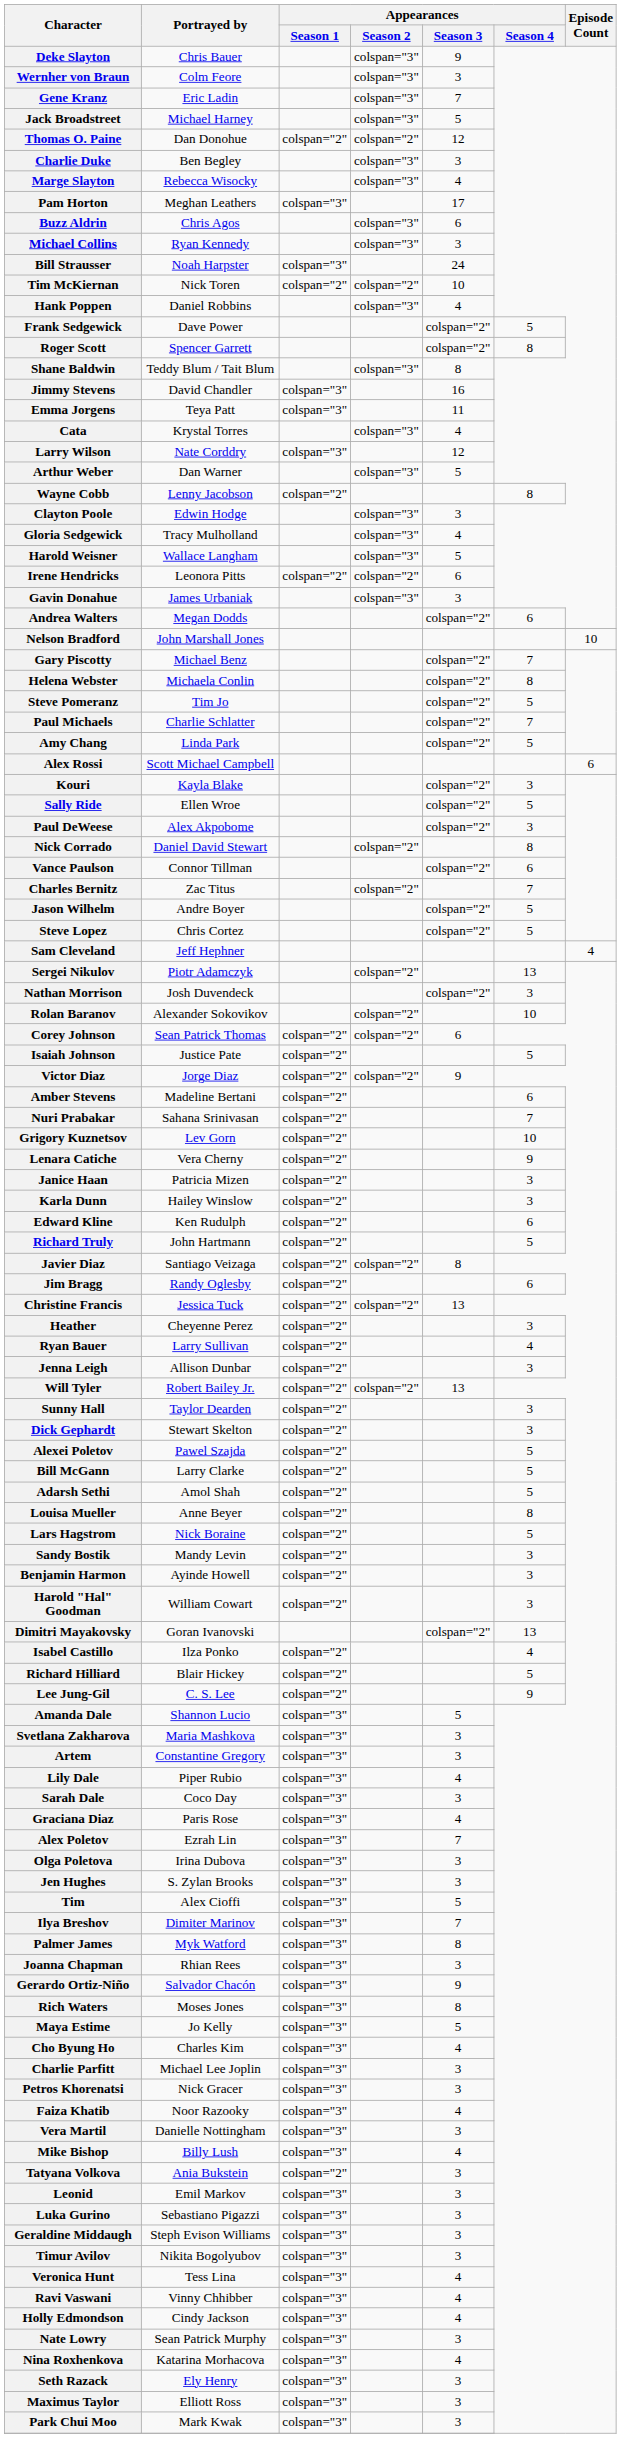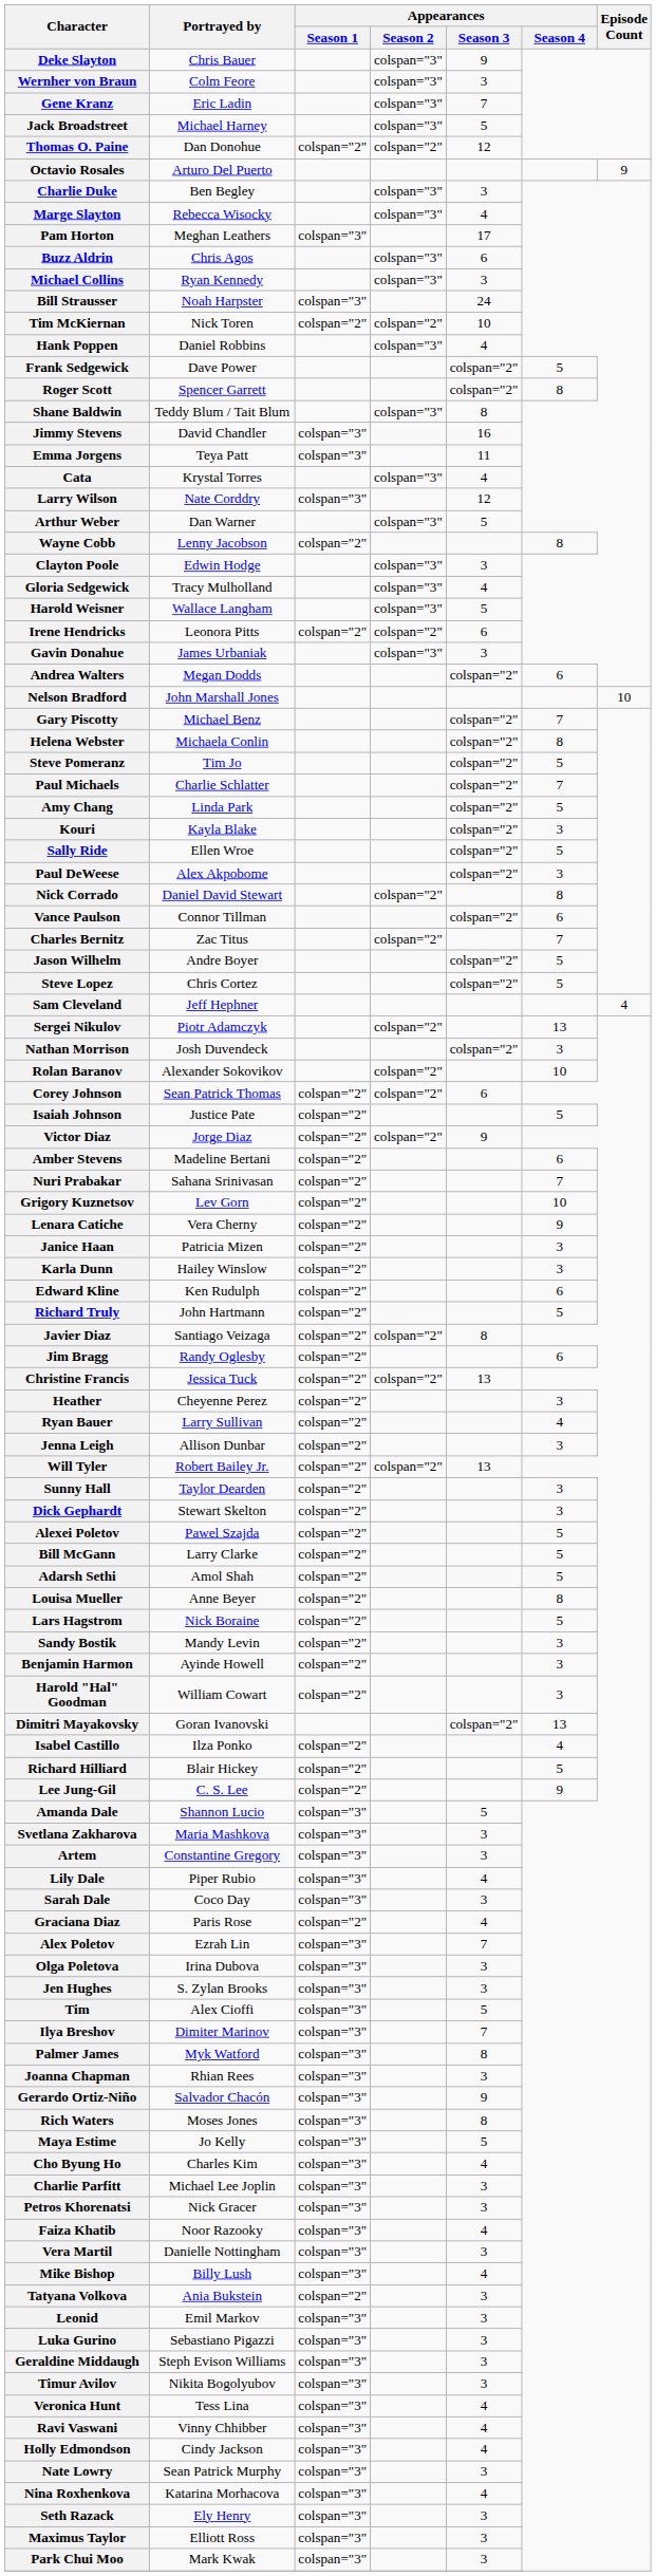+ row: Octavio Rosales | Arturo Del Puerto | 9
- row: Alex Rossi | Scott Michael Campbell | 6
Graciana Diaz | Appearances / Season 1: colspan="3" -> colspan="2"
